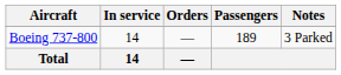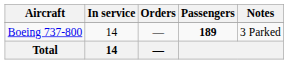Boeing 737-800 | Passengers: normal -> bold
